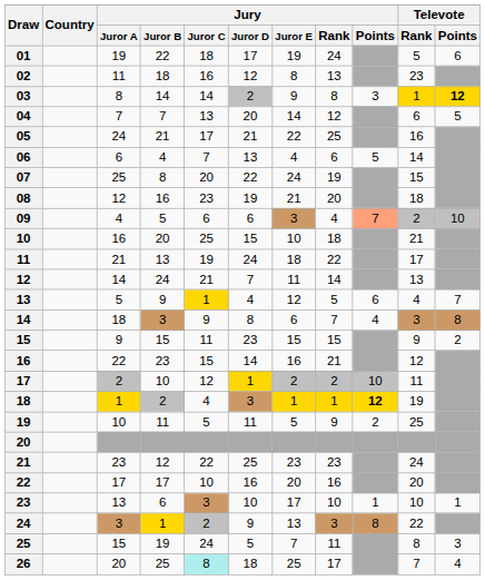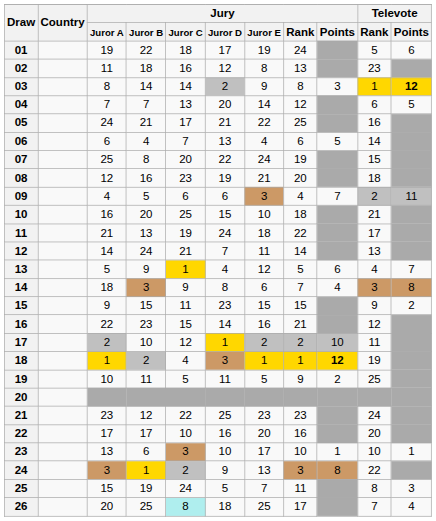09 | Jury / Points: lightsalmon background -> no background
09 | Televote / Points: 10 -> 11
